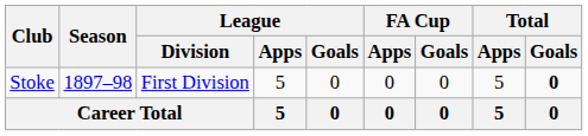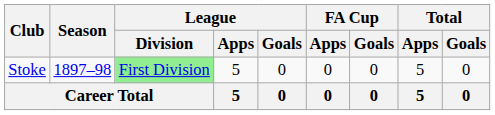Stoke | League / Division: no background -> lightgreen background
Stoke | Total / Goals: bold -> normal
